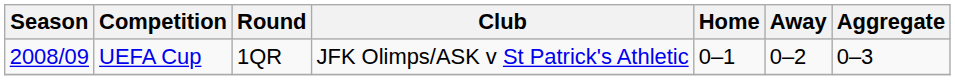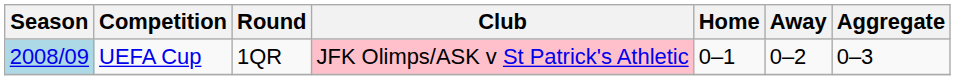UEFA Cup | Season: no background -> lightblue background
UEFA Cup | Club: no background -> pink background
